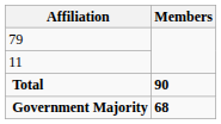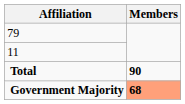Government Majority | Members: no background -> lightsalmon background
